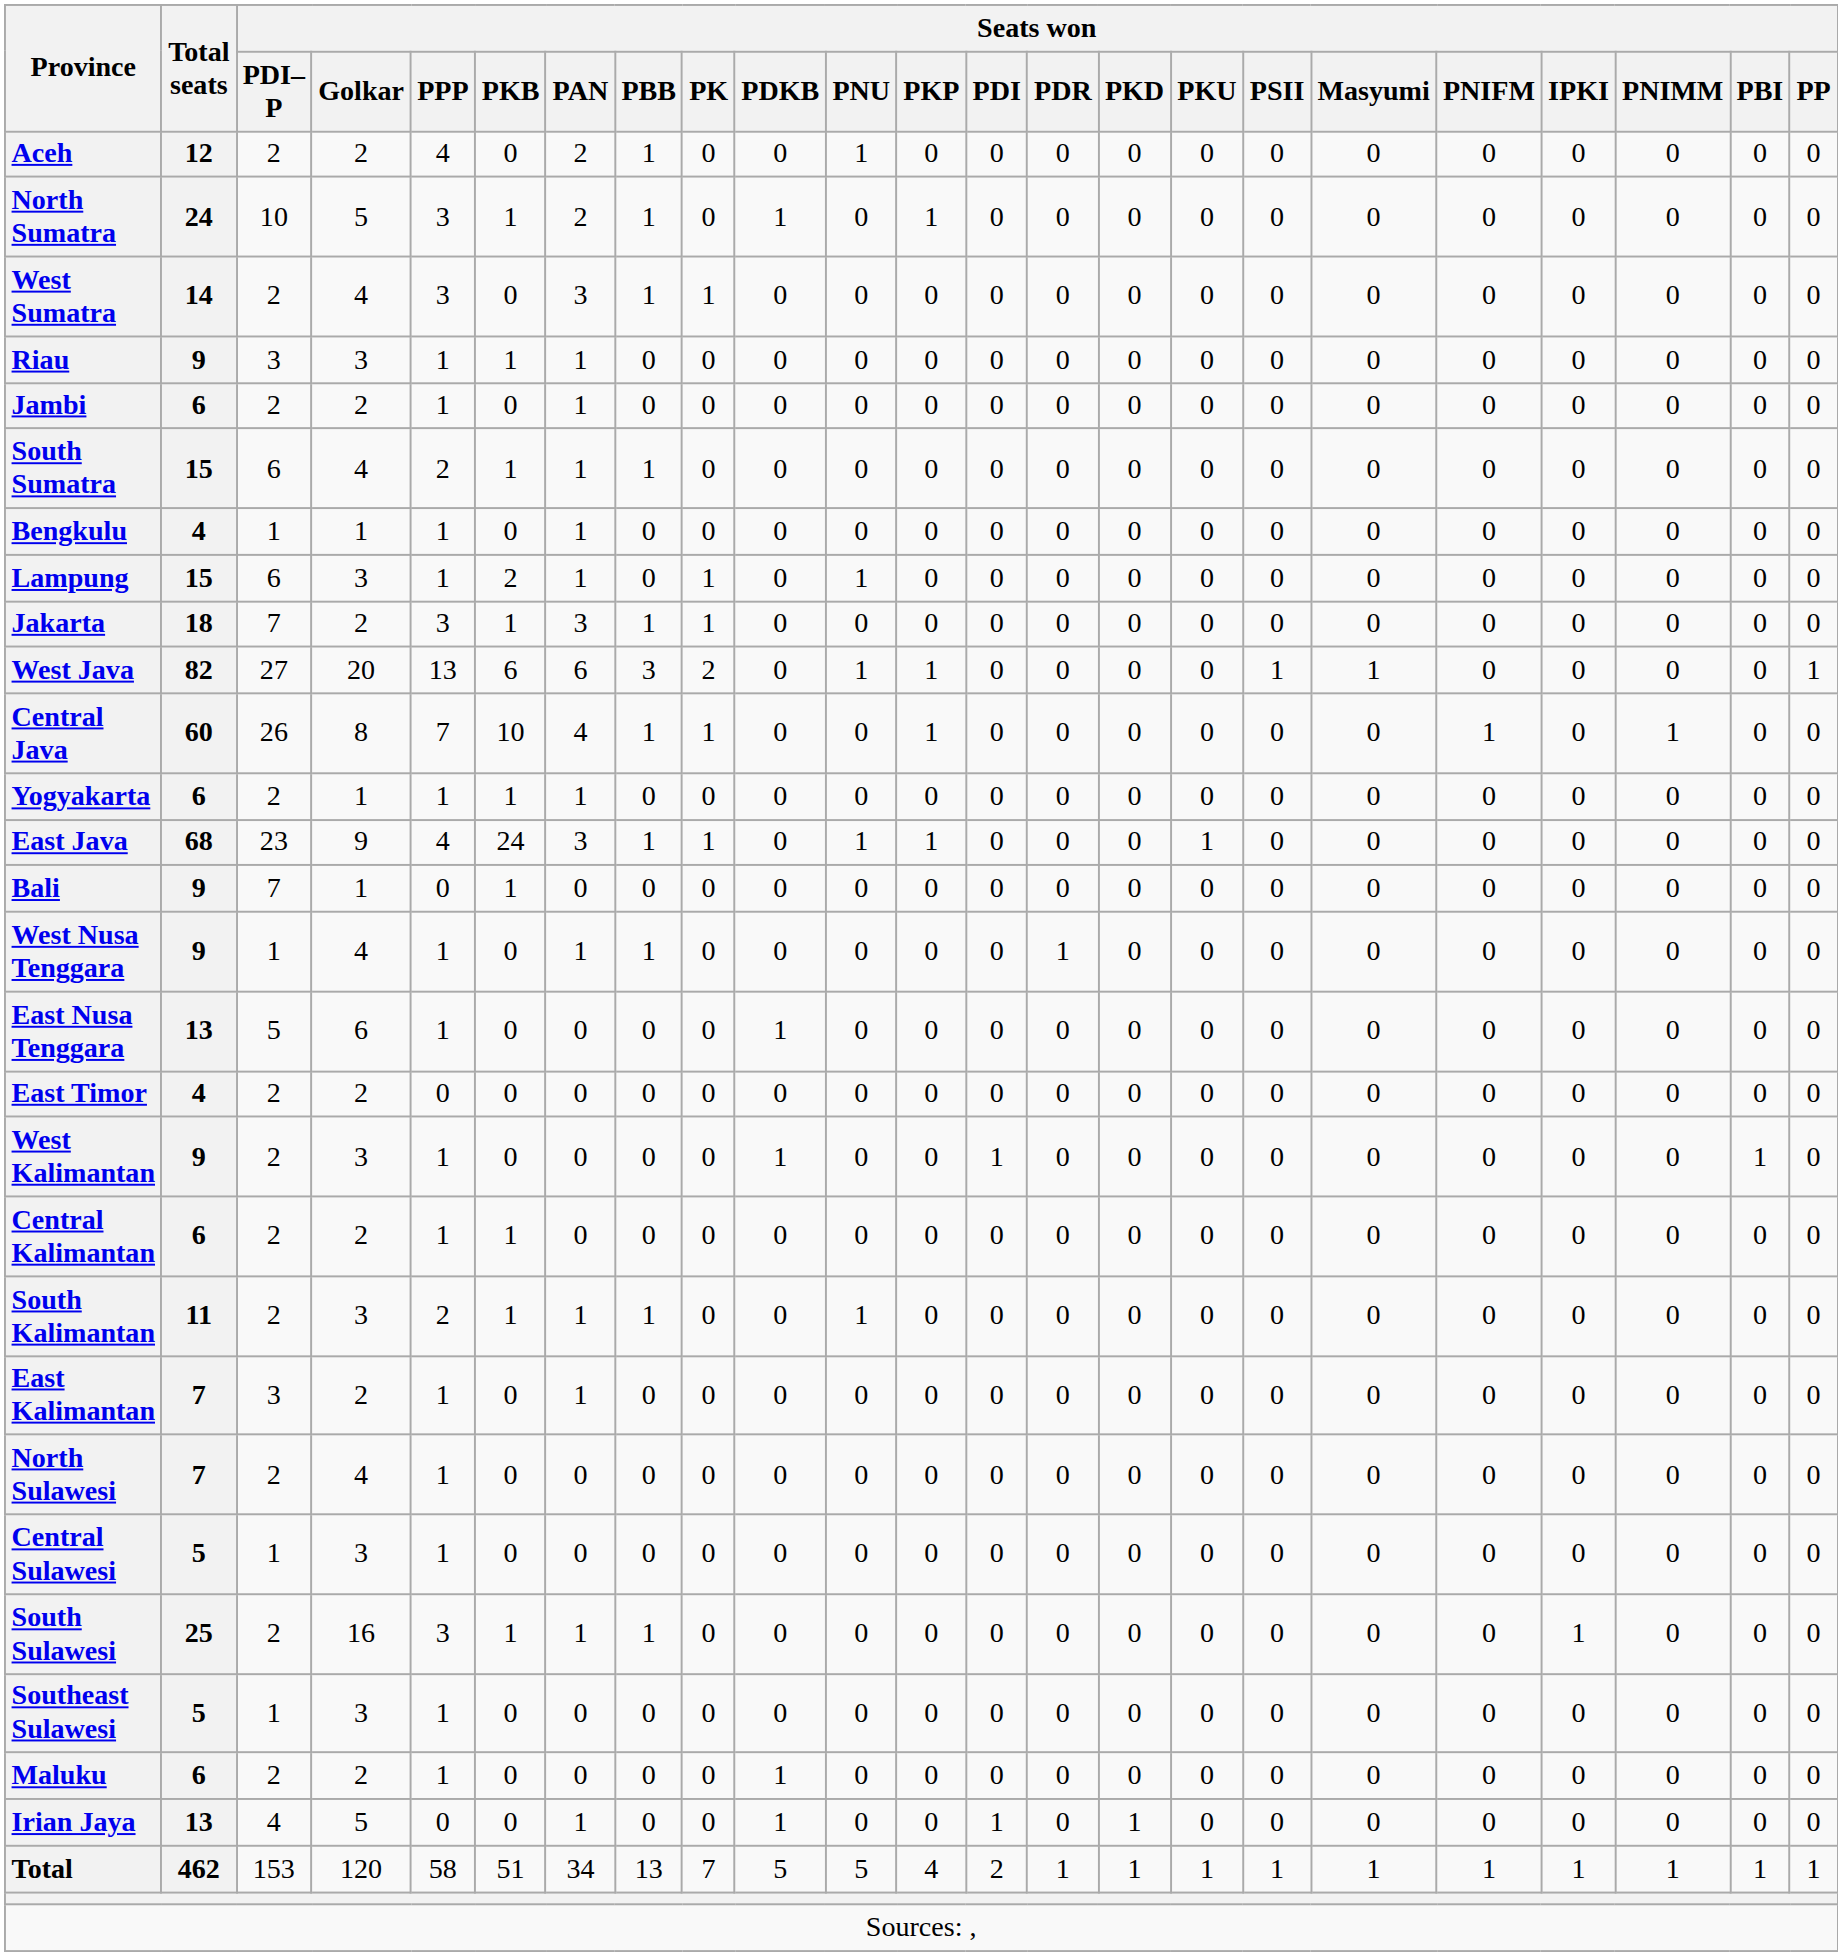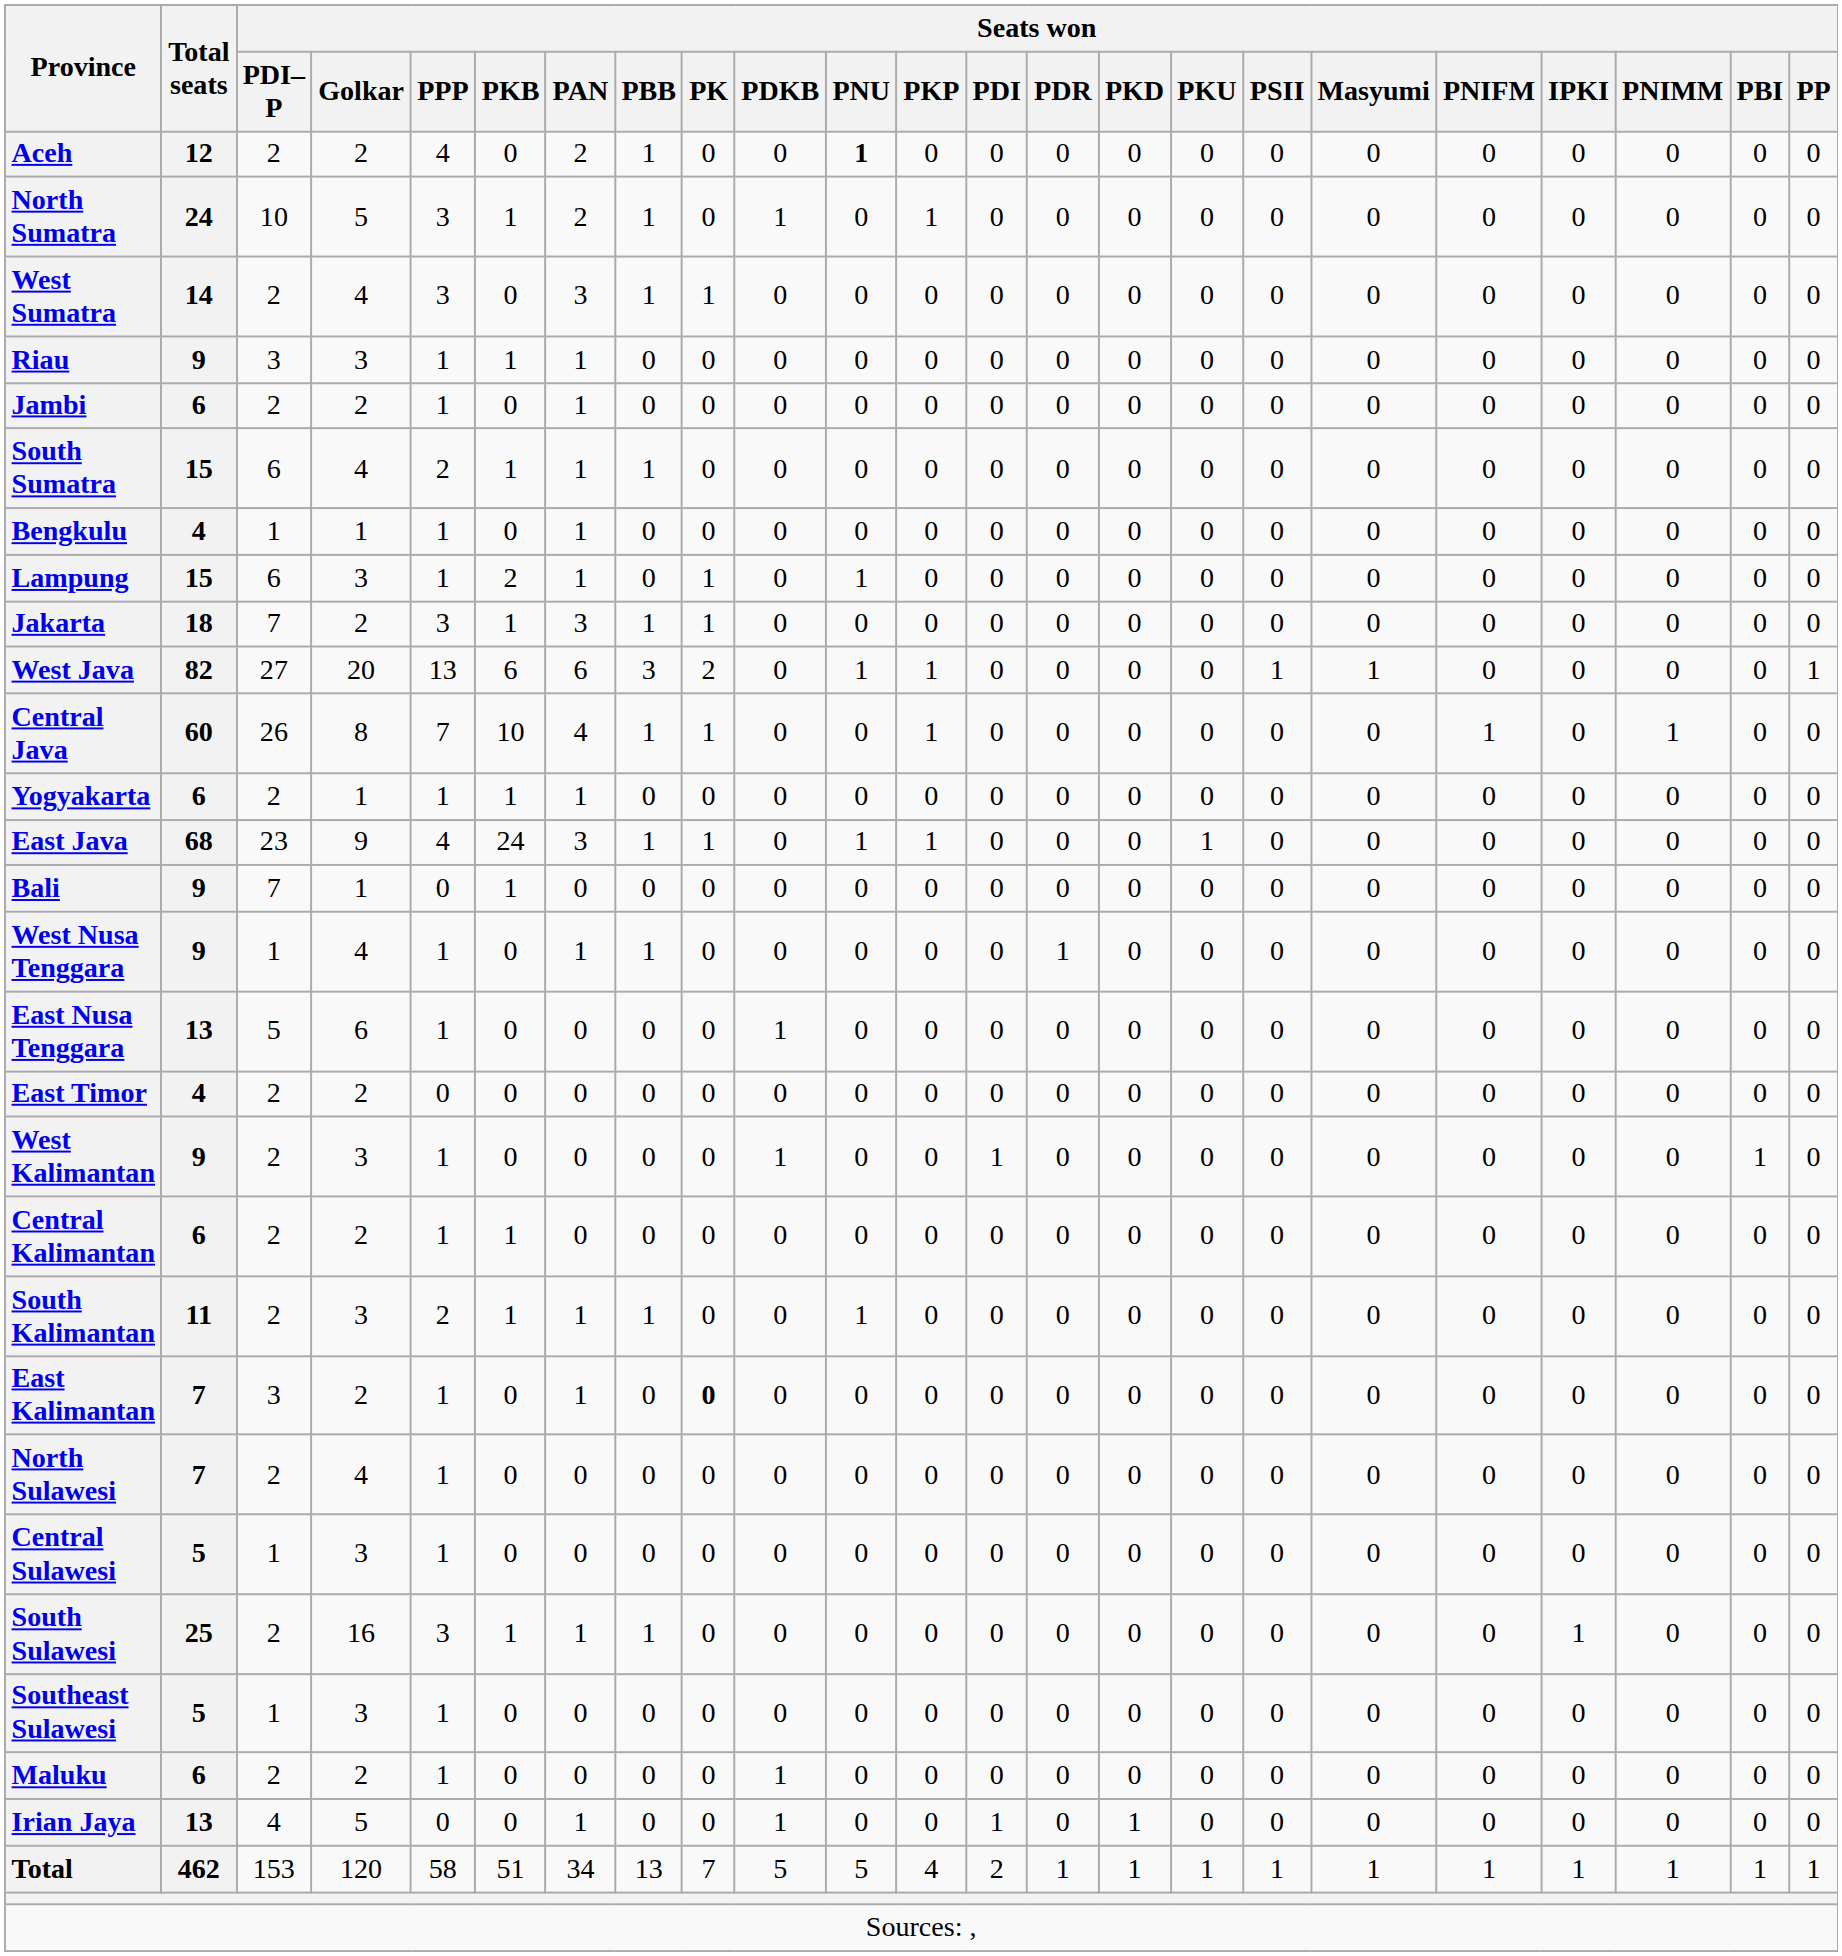Aceh | Seats won / PNU: normal -> bold
East Kalimantan | Seats won / PK: normal -> bold
